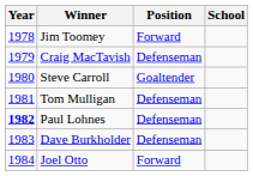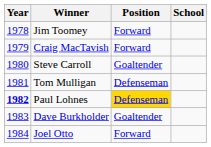Craig MacTavish | Position: Defenseman -> Forward
Paul Lohnes | Position: no background -> gold background
Dave Burkholder | Position: Defenseman -> Goaltender
